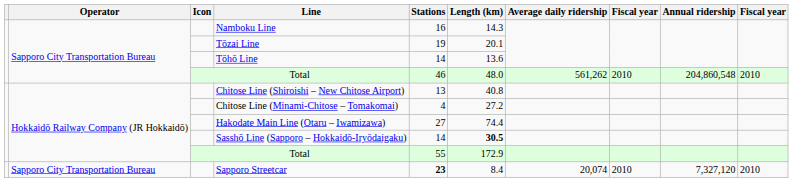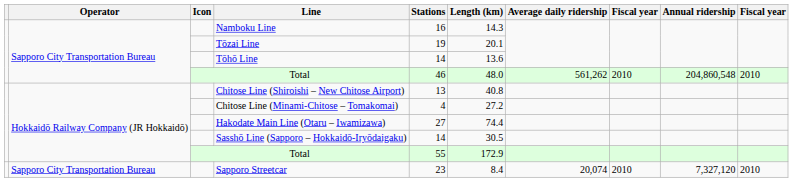Sasshō Line (Sapporo ‒ Hokkaidō-Iryōdaigaku) | Length (km): bold -> normal
Sapporo Streetcar | Stations: bold -> normal
